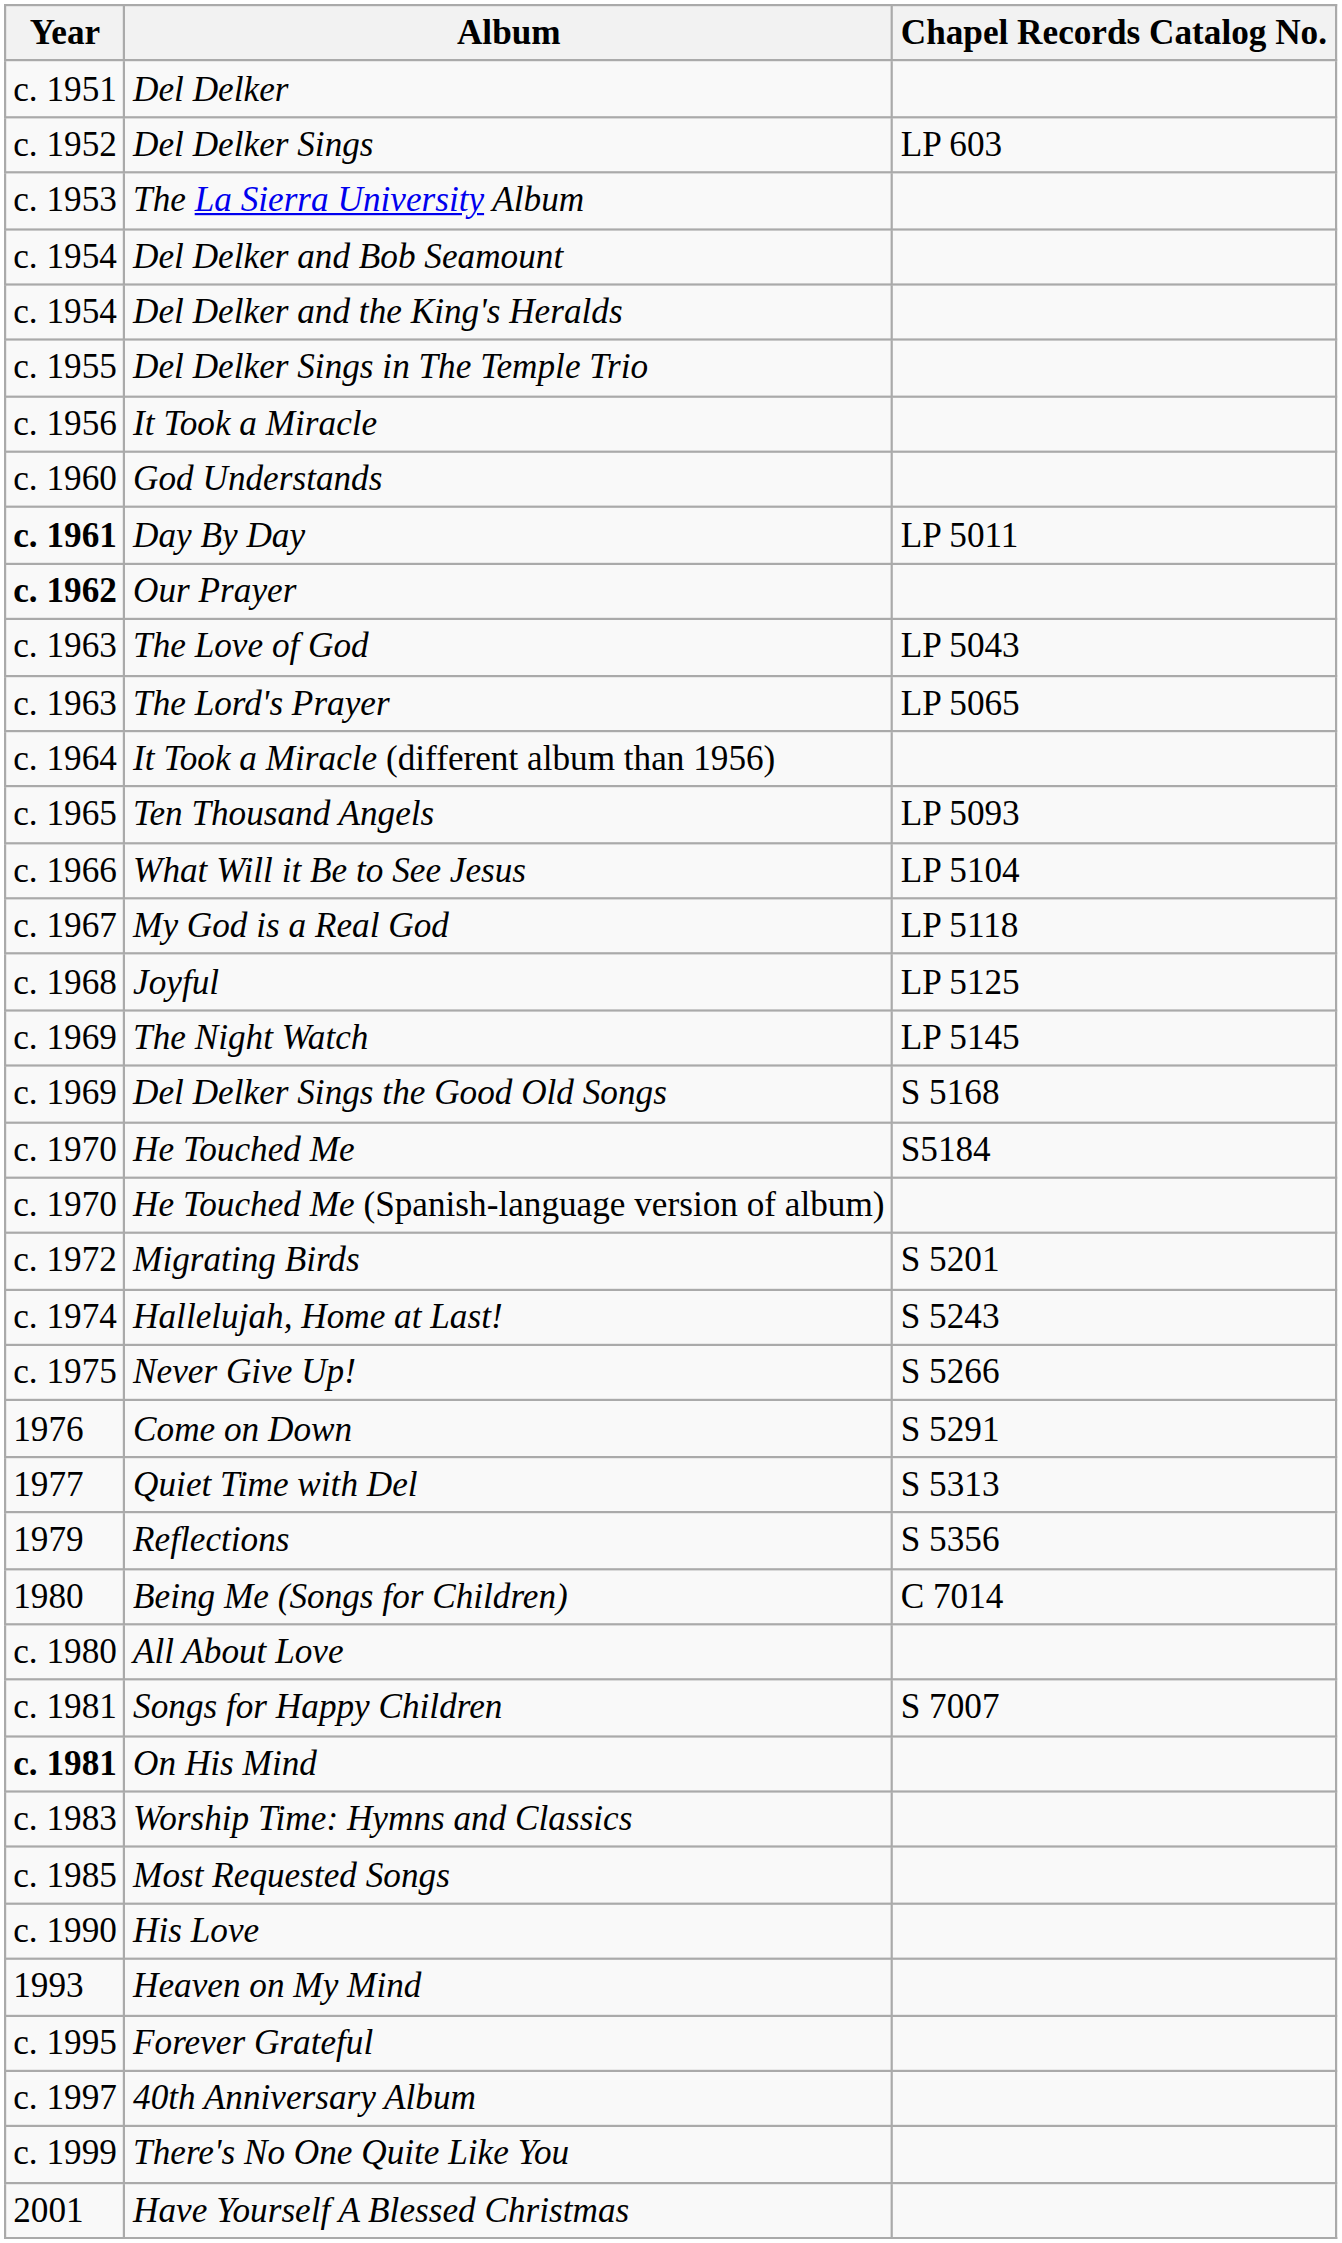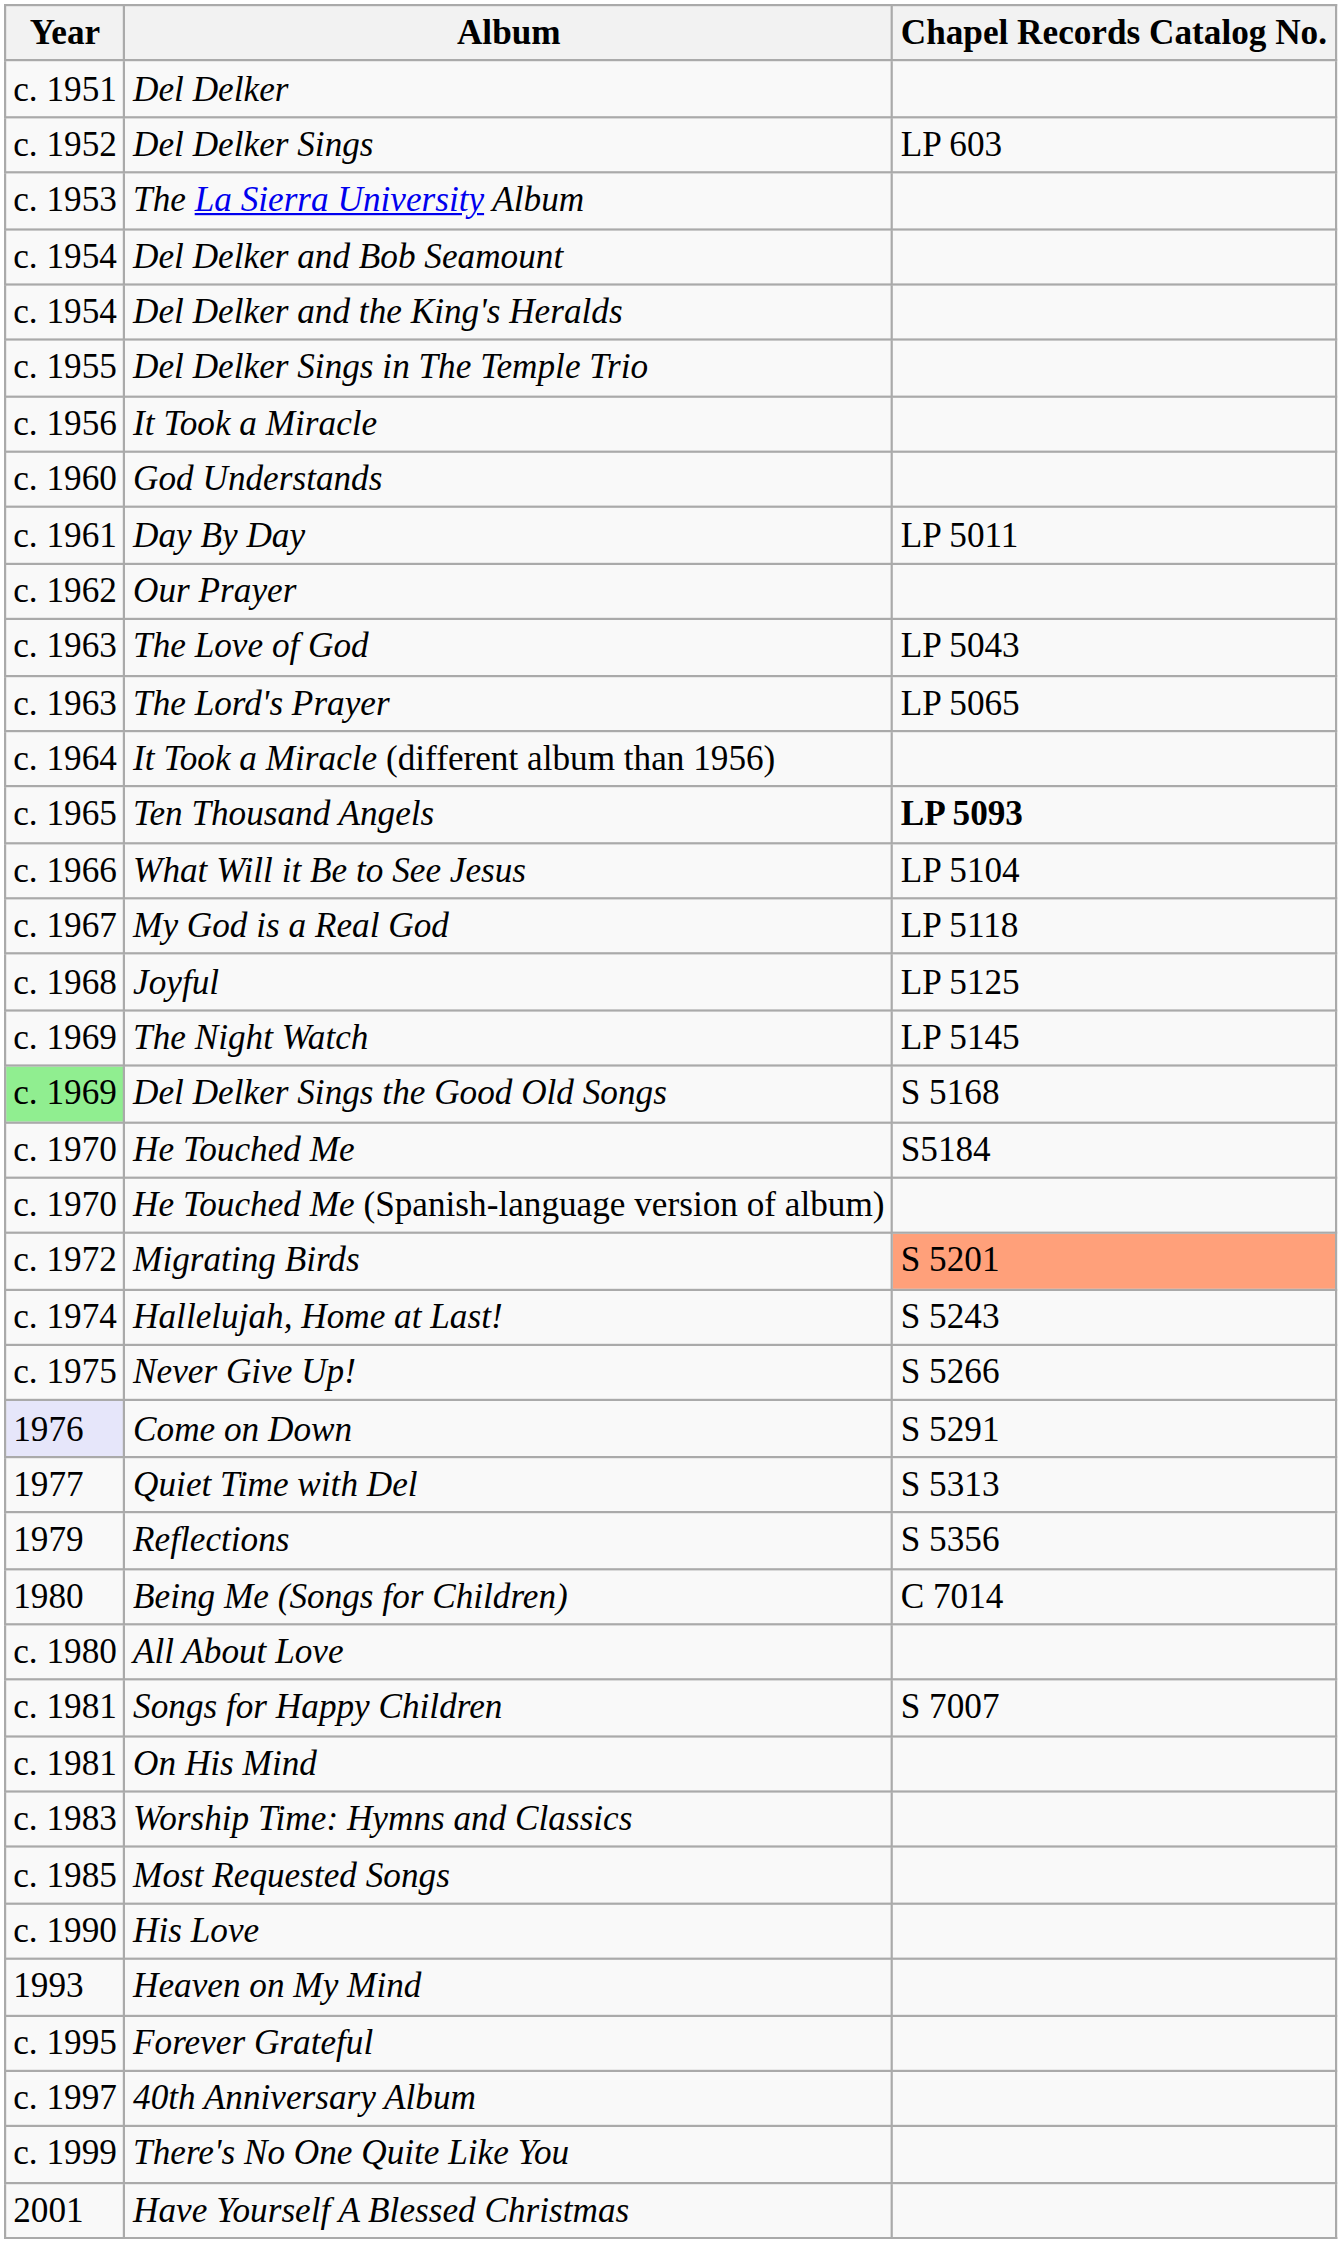Day By Day | Year: bold -> normal
Our Prayer | Year: bold -> normal
Ten Thousand Angels | Chapel Records Catalog No.: normal -> bold
Del Delker Sings the Good Old Songs | Year: no background -> lightgreen background
Migrating Birds | Chapel Records Catalog No.: no background -> lightsalmon background
Come on Down | Year: no background -> lavender background
On His Mind | Year: bold -> normal
